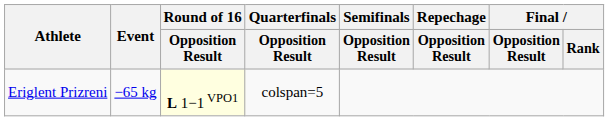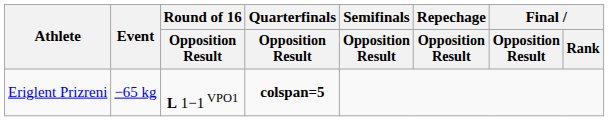Eriglent Prizreni | Round of 16 / Opposition Result: lightyellow background -> no background
Eriglent Prizreni | Quarterfinals / Opposition Result: normal -> bold
